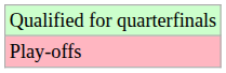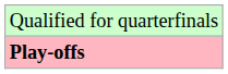row 2 | column 1: normal -> bold
